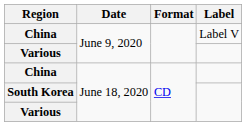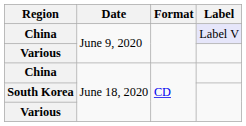China / June 9, 2020 | Label: no background -> lavender background
